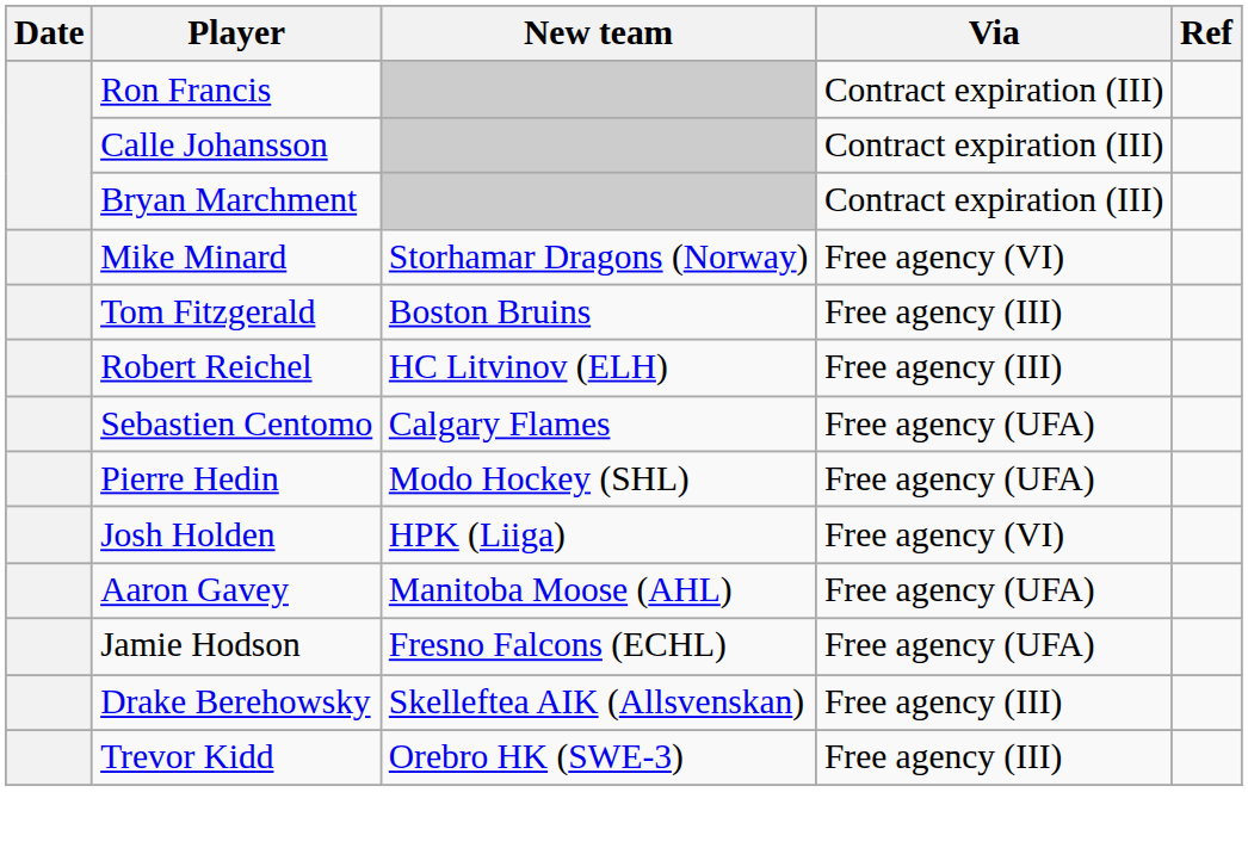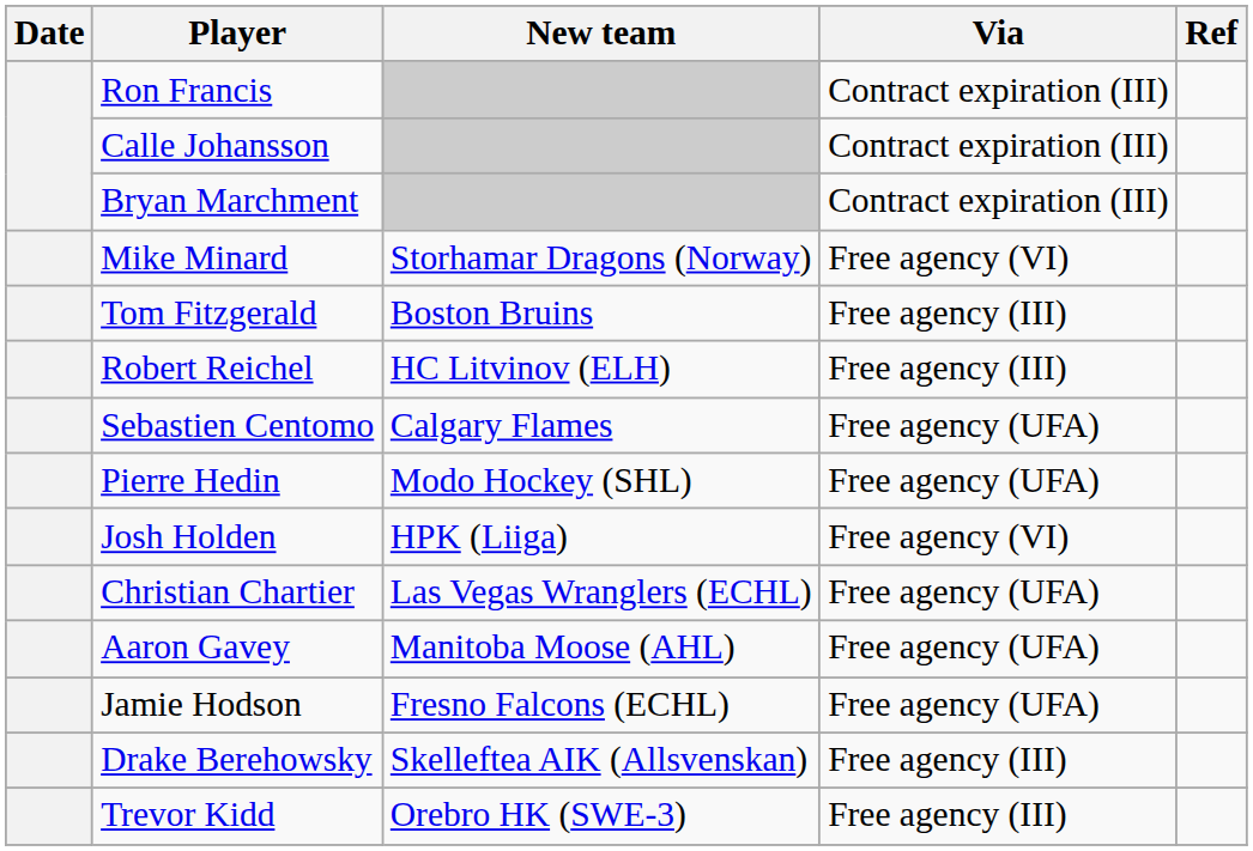+ row: Christian Chartier | Las Vegas Wranglers (ECHL) | Free agency (UFA)
